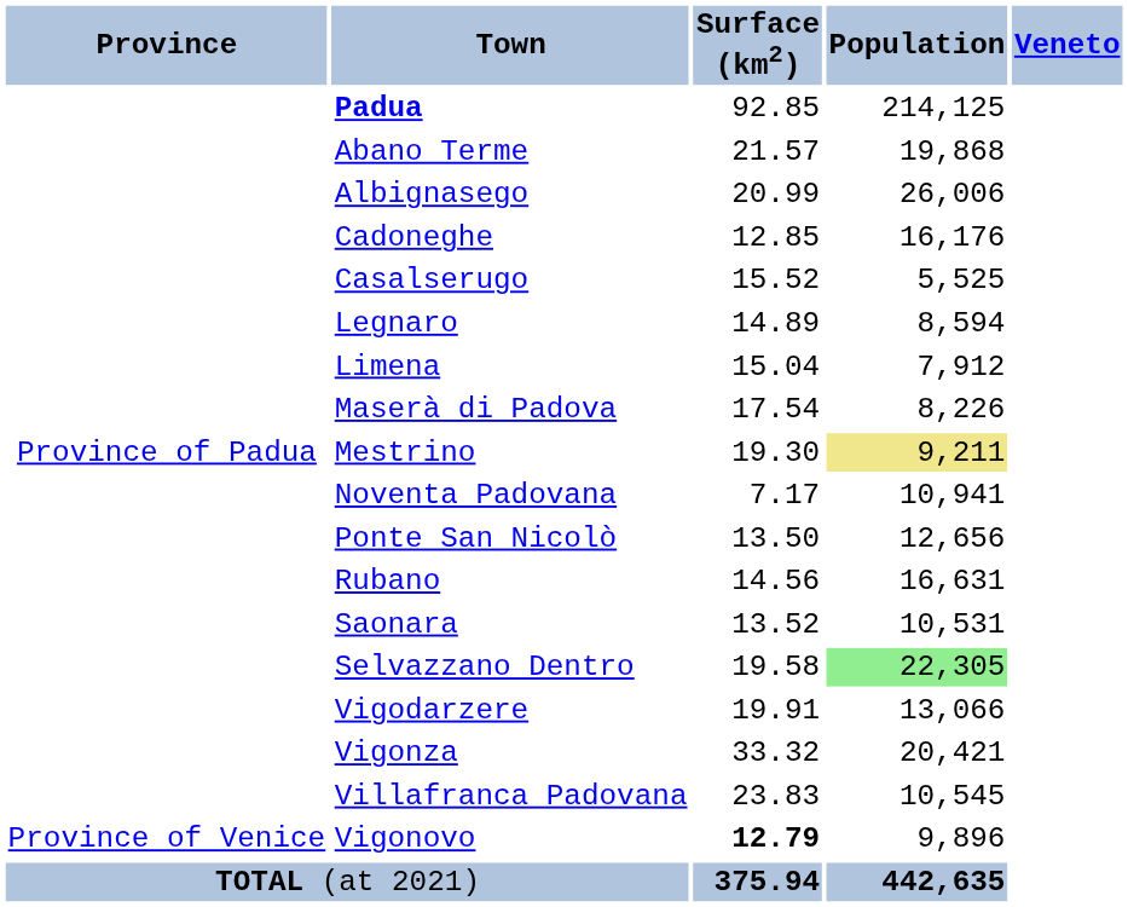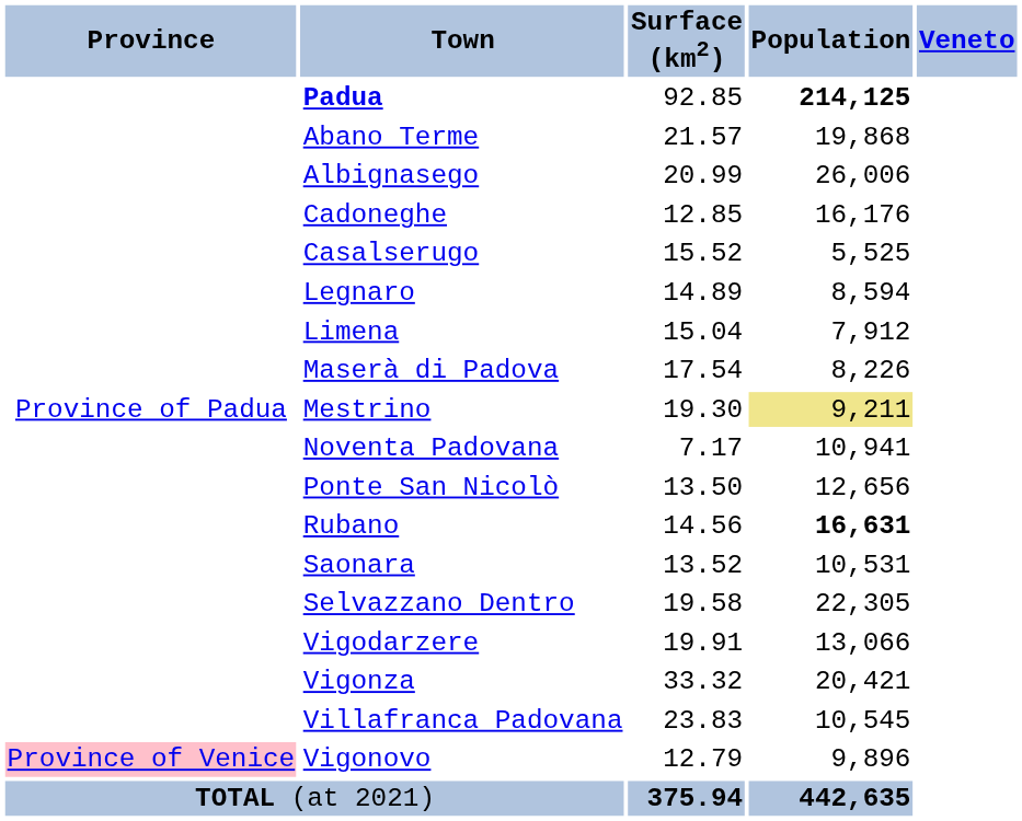Padua | Population: normal -> bold
Rubano | Population: normal -> bold
Selvazzano Dentro | Population: lightgreen background -> no background
Vigonovo | Province: no background -> pink background
Vigonovo | Surface (km2): bold -> normal
